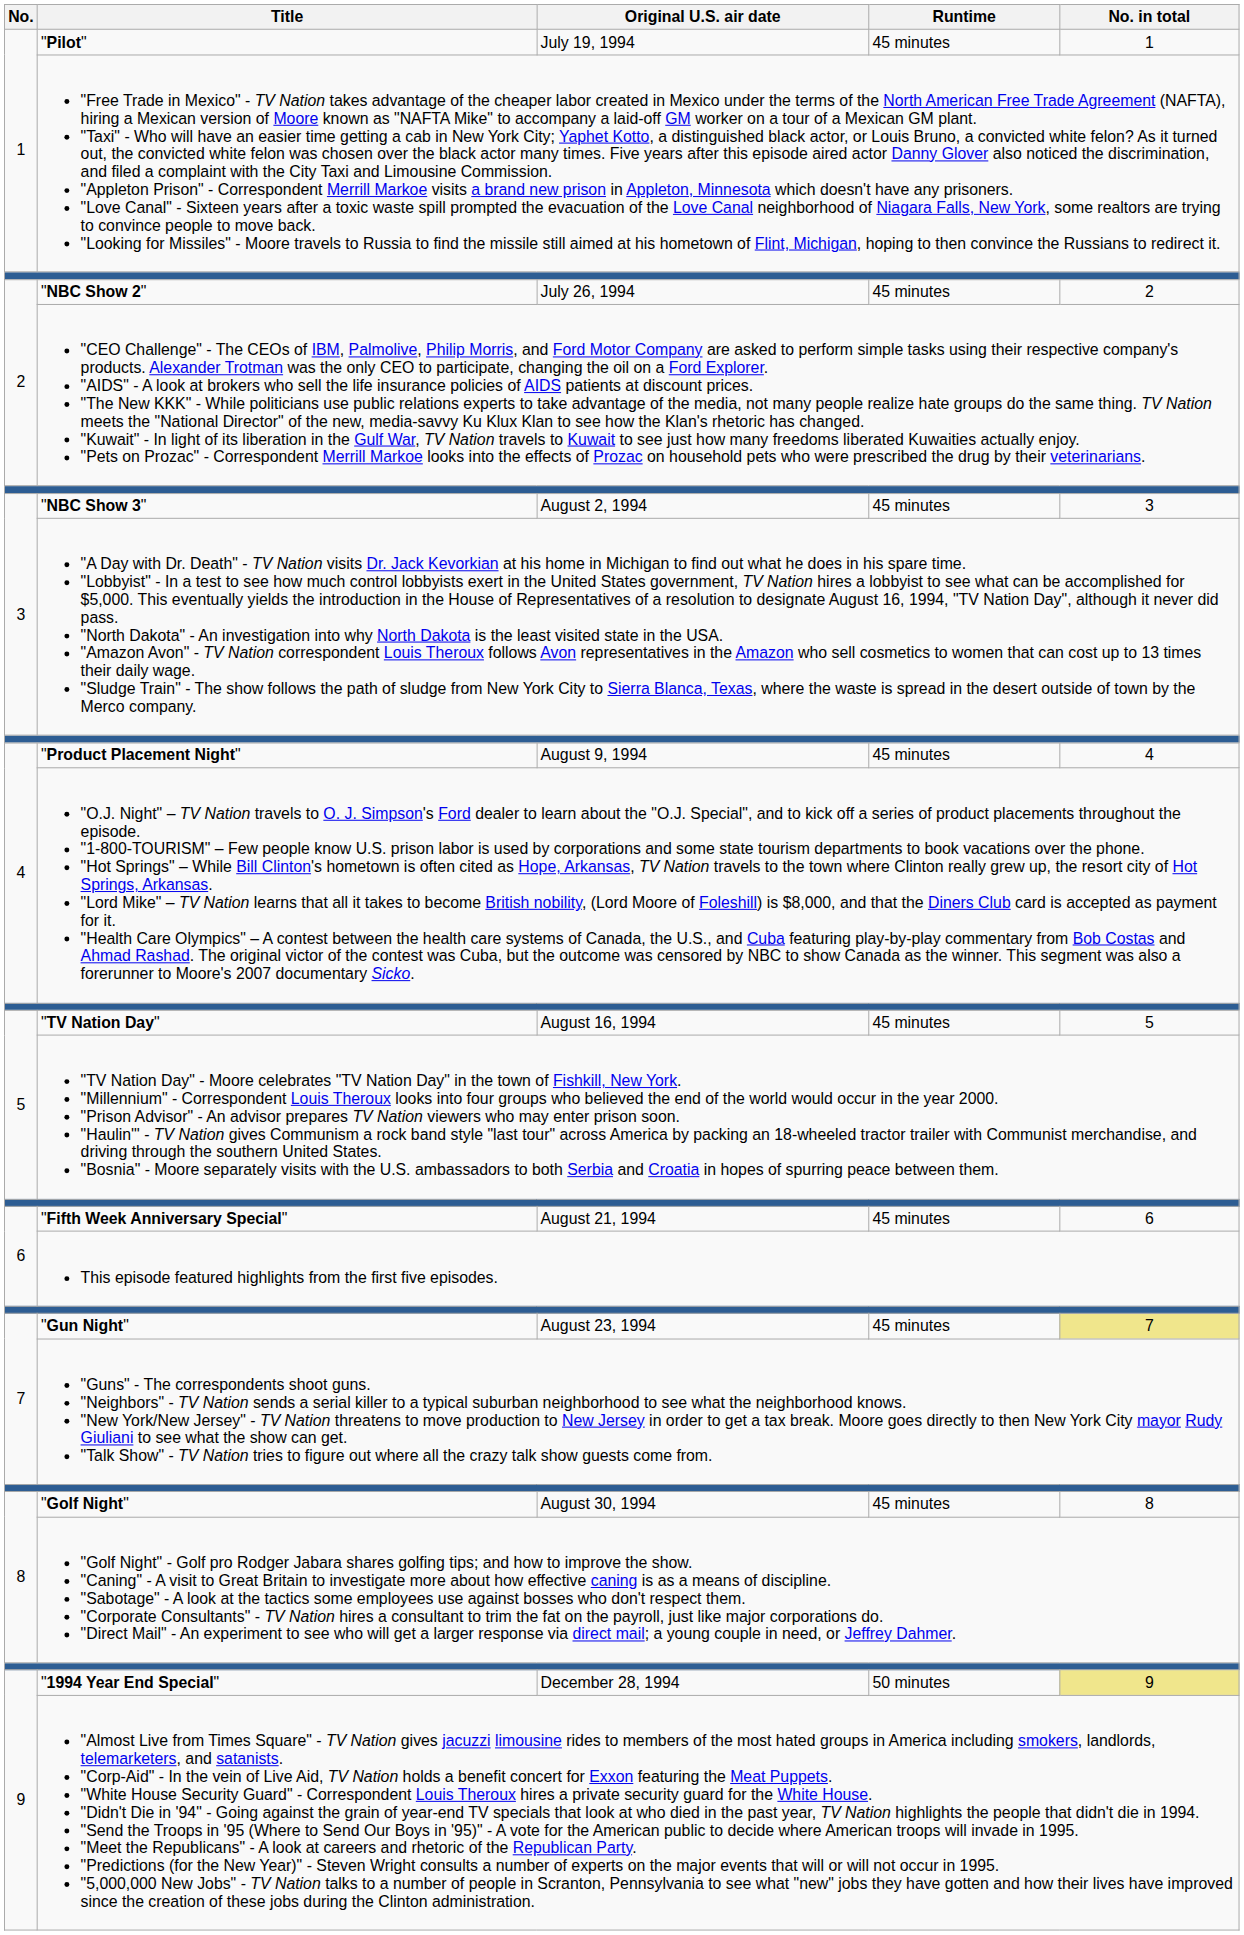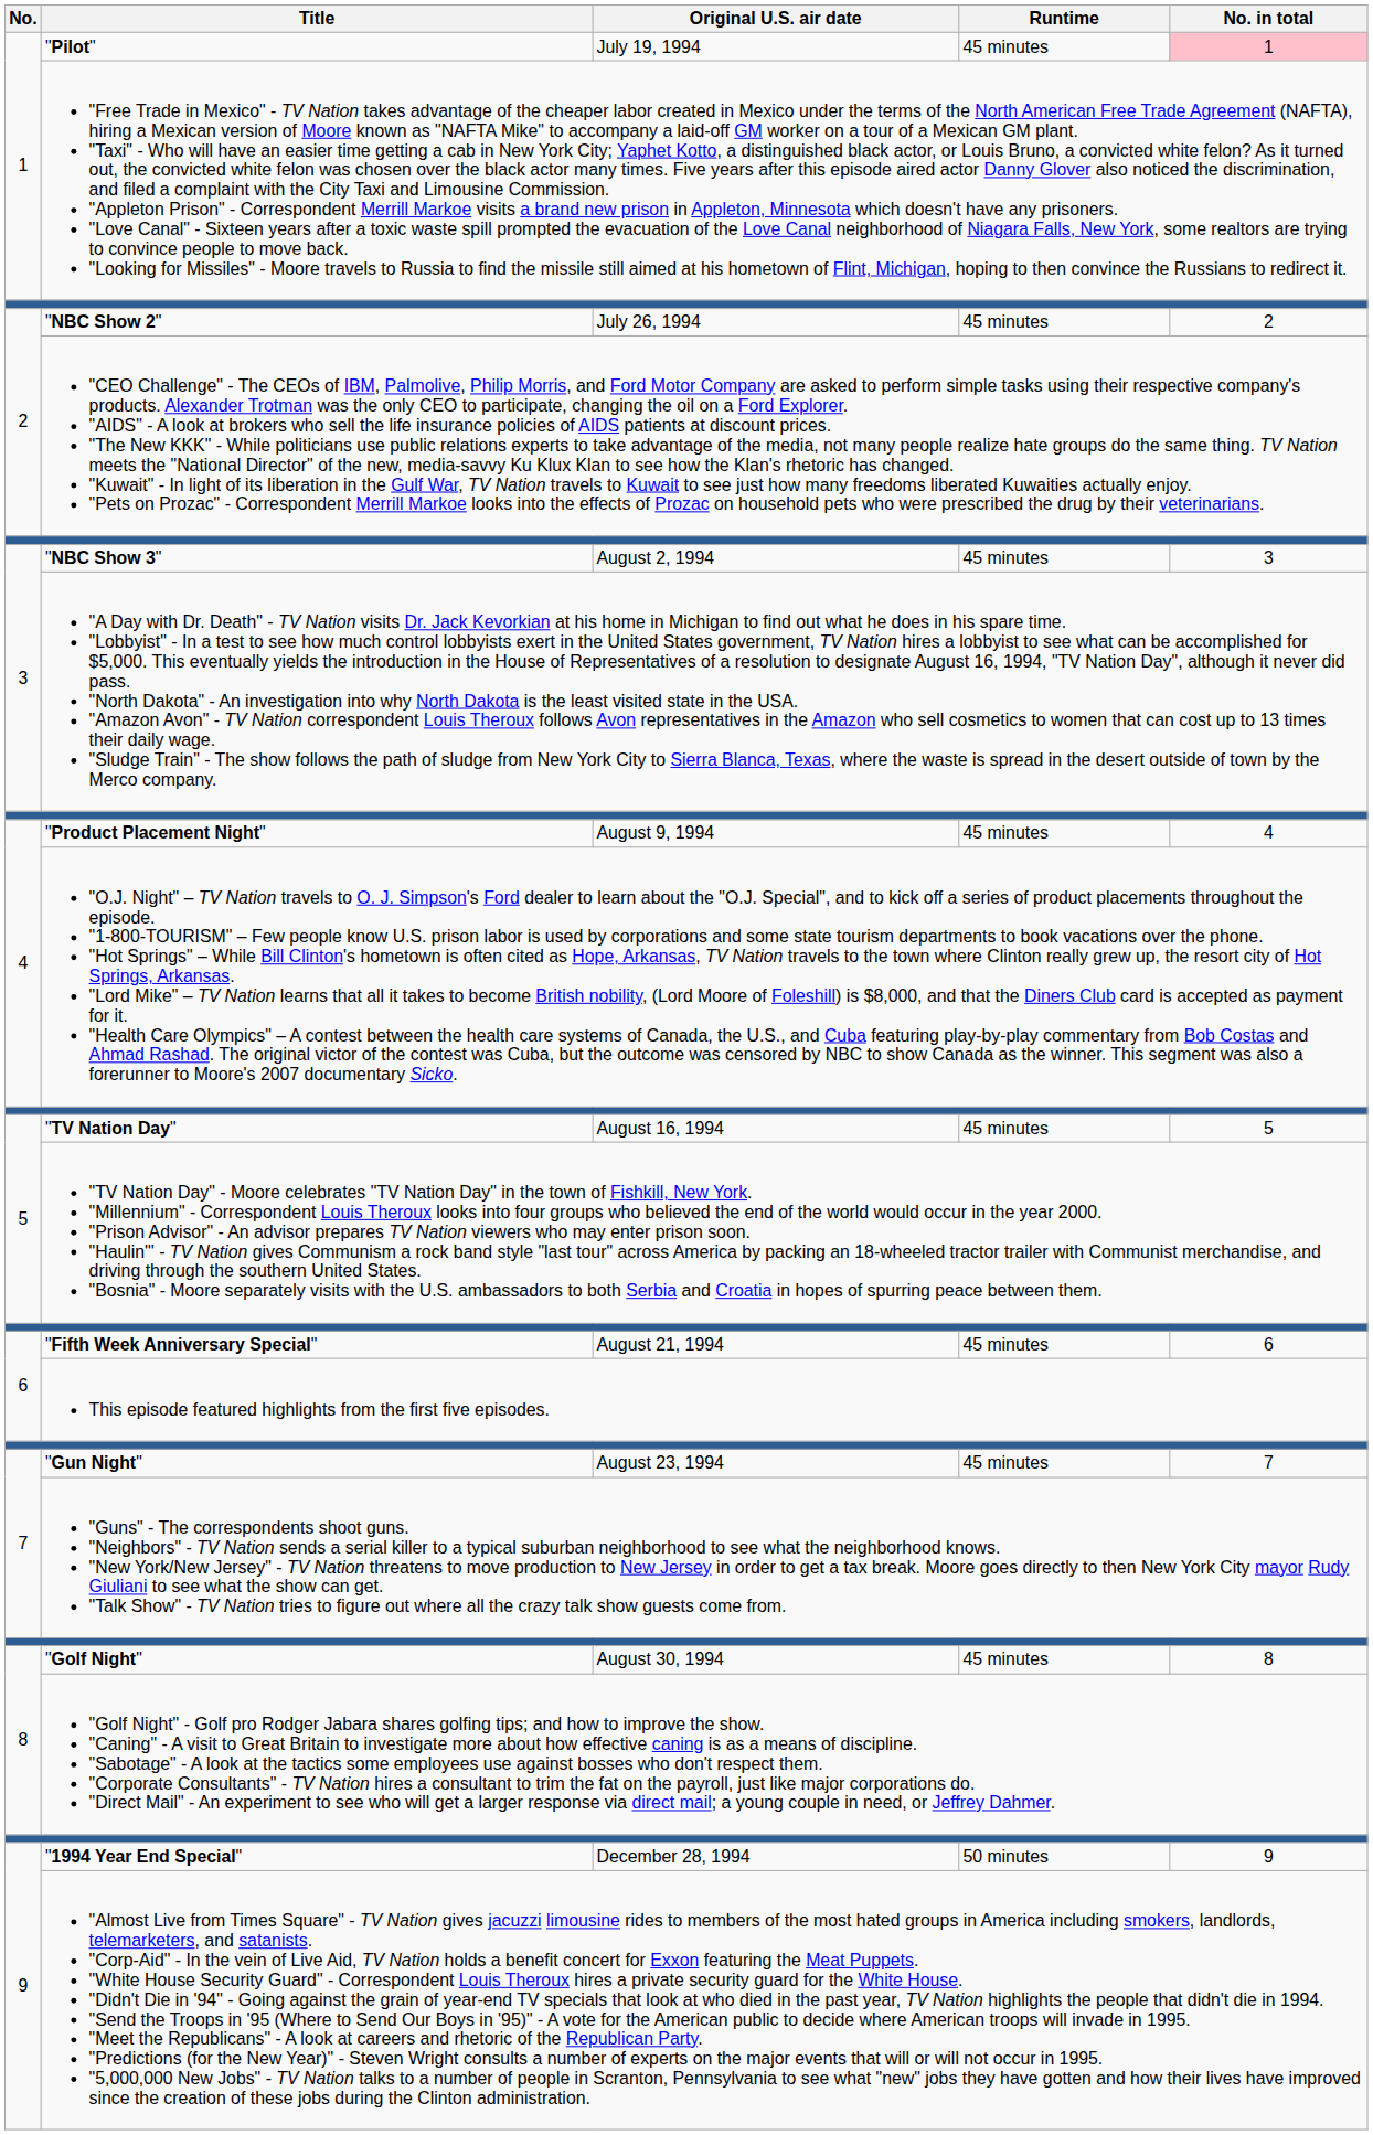"Pilot" | No. in total: no background -> pink background
"Gun Night" | No. in total: khaki background -> no background
"1994 Year End Special" | No. in total: khaki background -> no background
